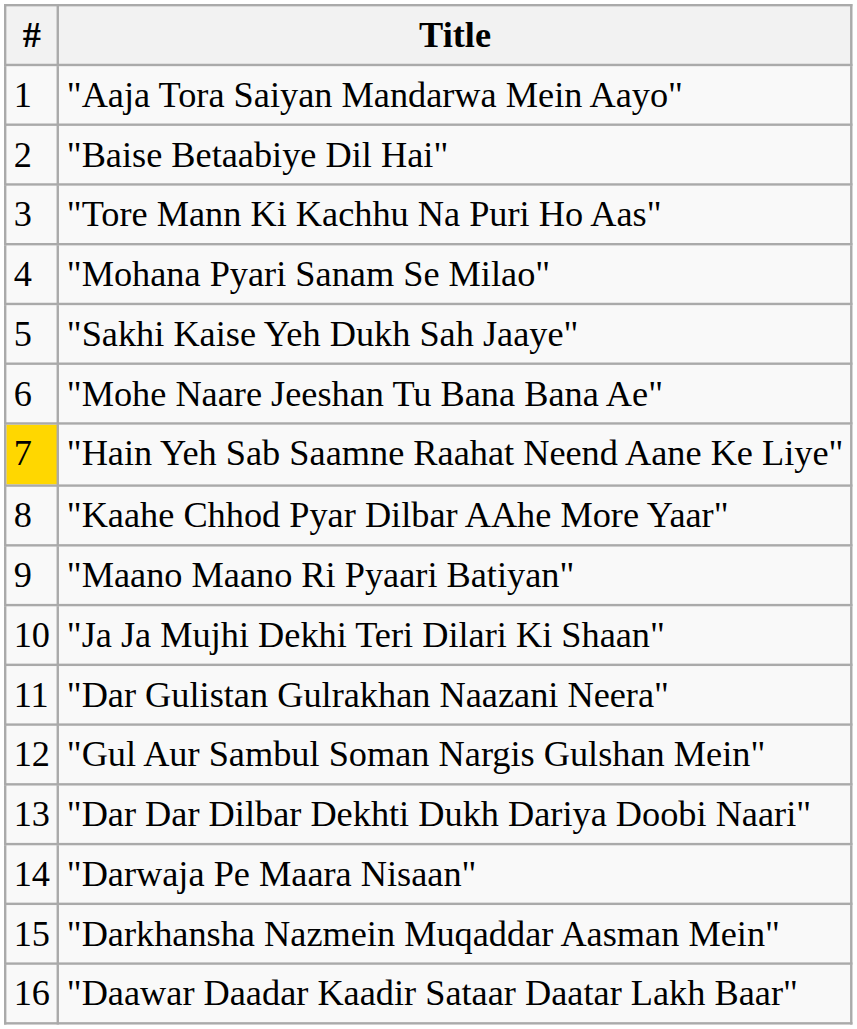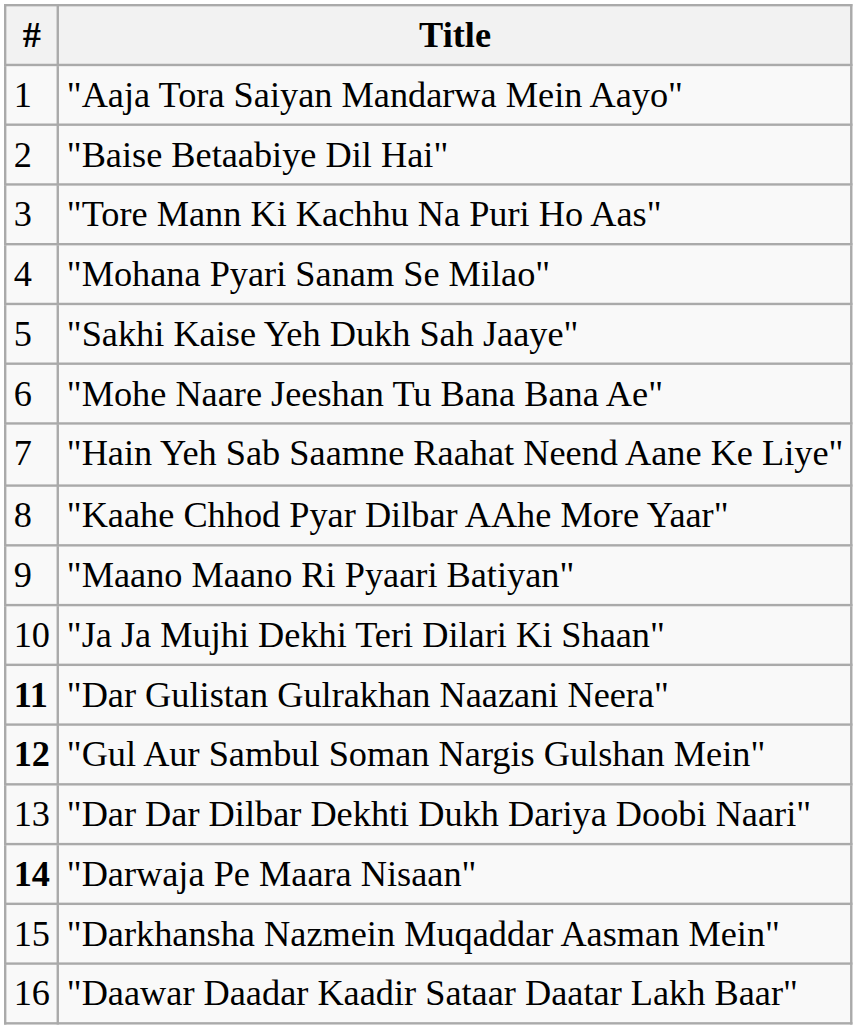"Hain Yeh Sab Saamne Raahat Neend Aane Ke Liye" | #: gold background -> no background
"Dar Gulistan Gulrakhan Naazani Neera" | #: normal -> bold
"Gul Aur Sambul Soman Nargis Gulshan Mein" | #: normal -> bold
"Darwaja Pe Maara Nisaan" | #: normal -> bold
